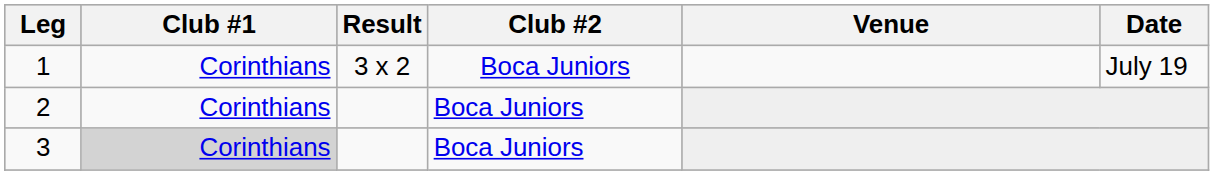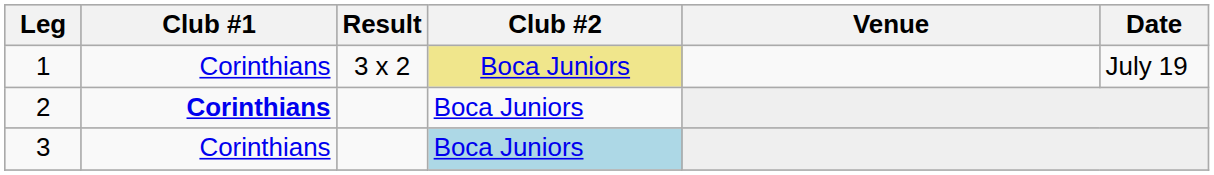1 | Club #2: no background -> khaki background
2 | Club #1: normal -> bold
3 | Club #1: lightgrey background -> no background
3 | Club #2: no background -> lightblue background
